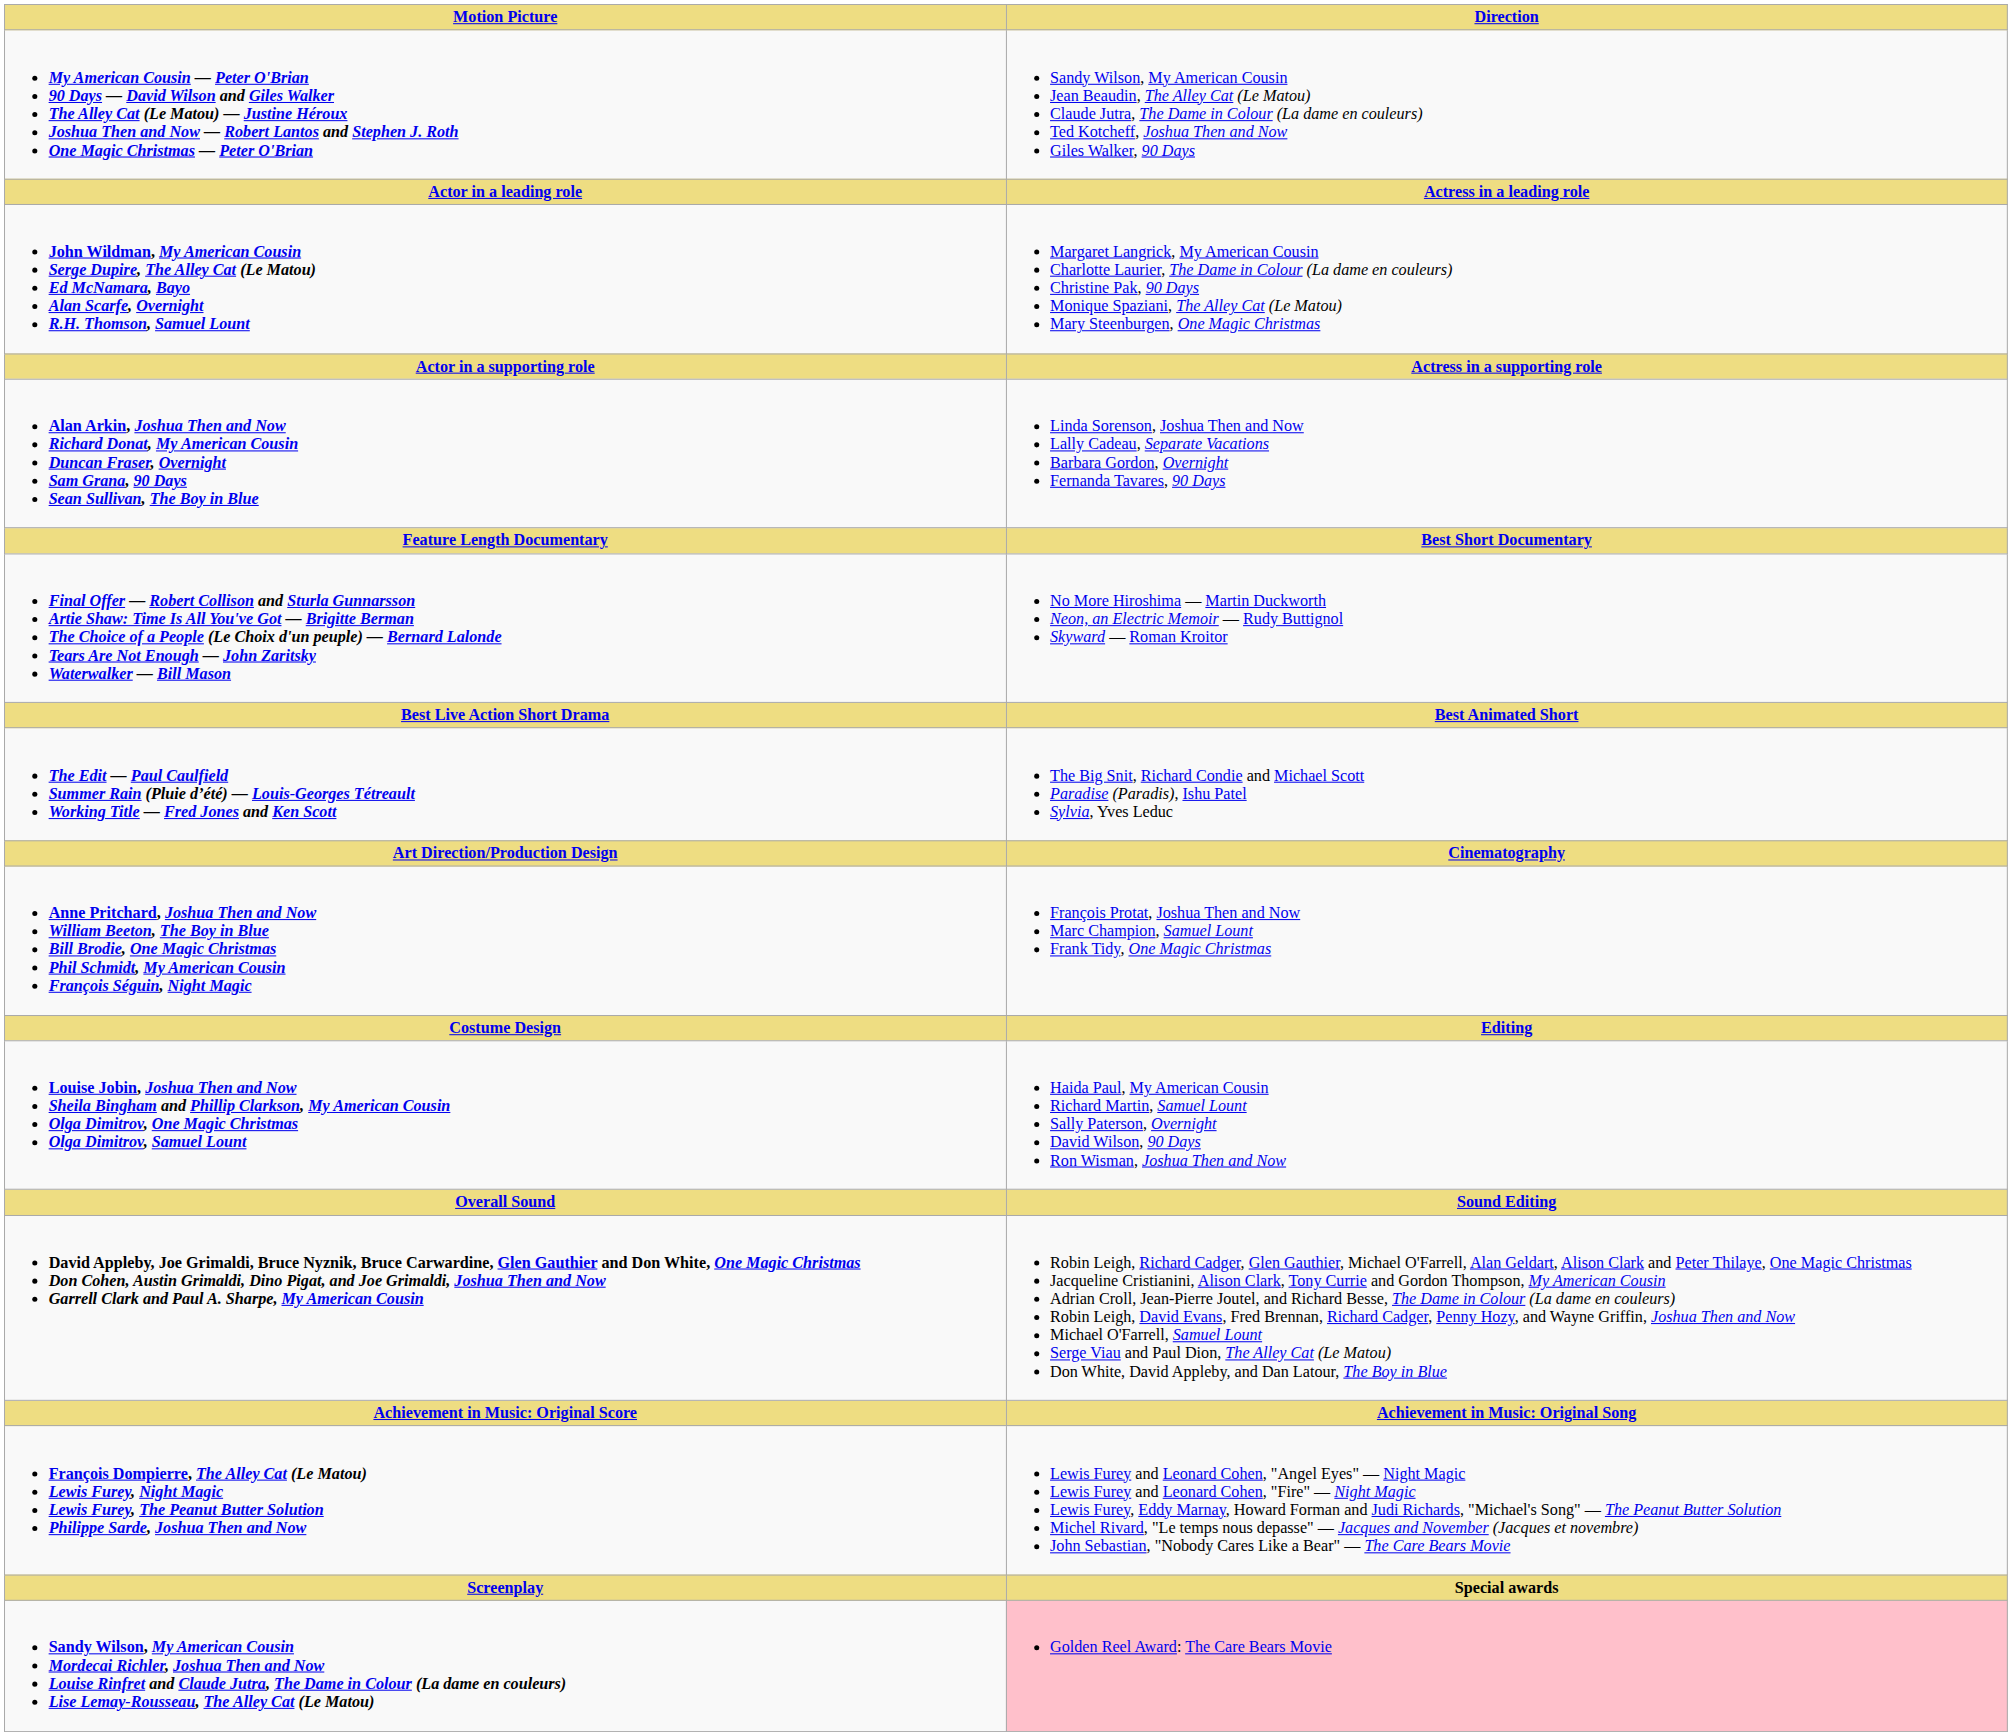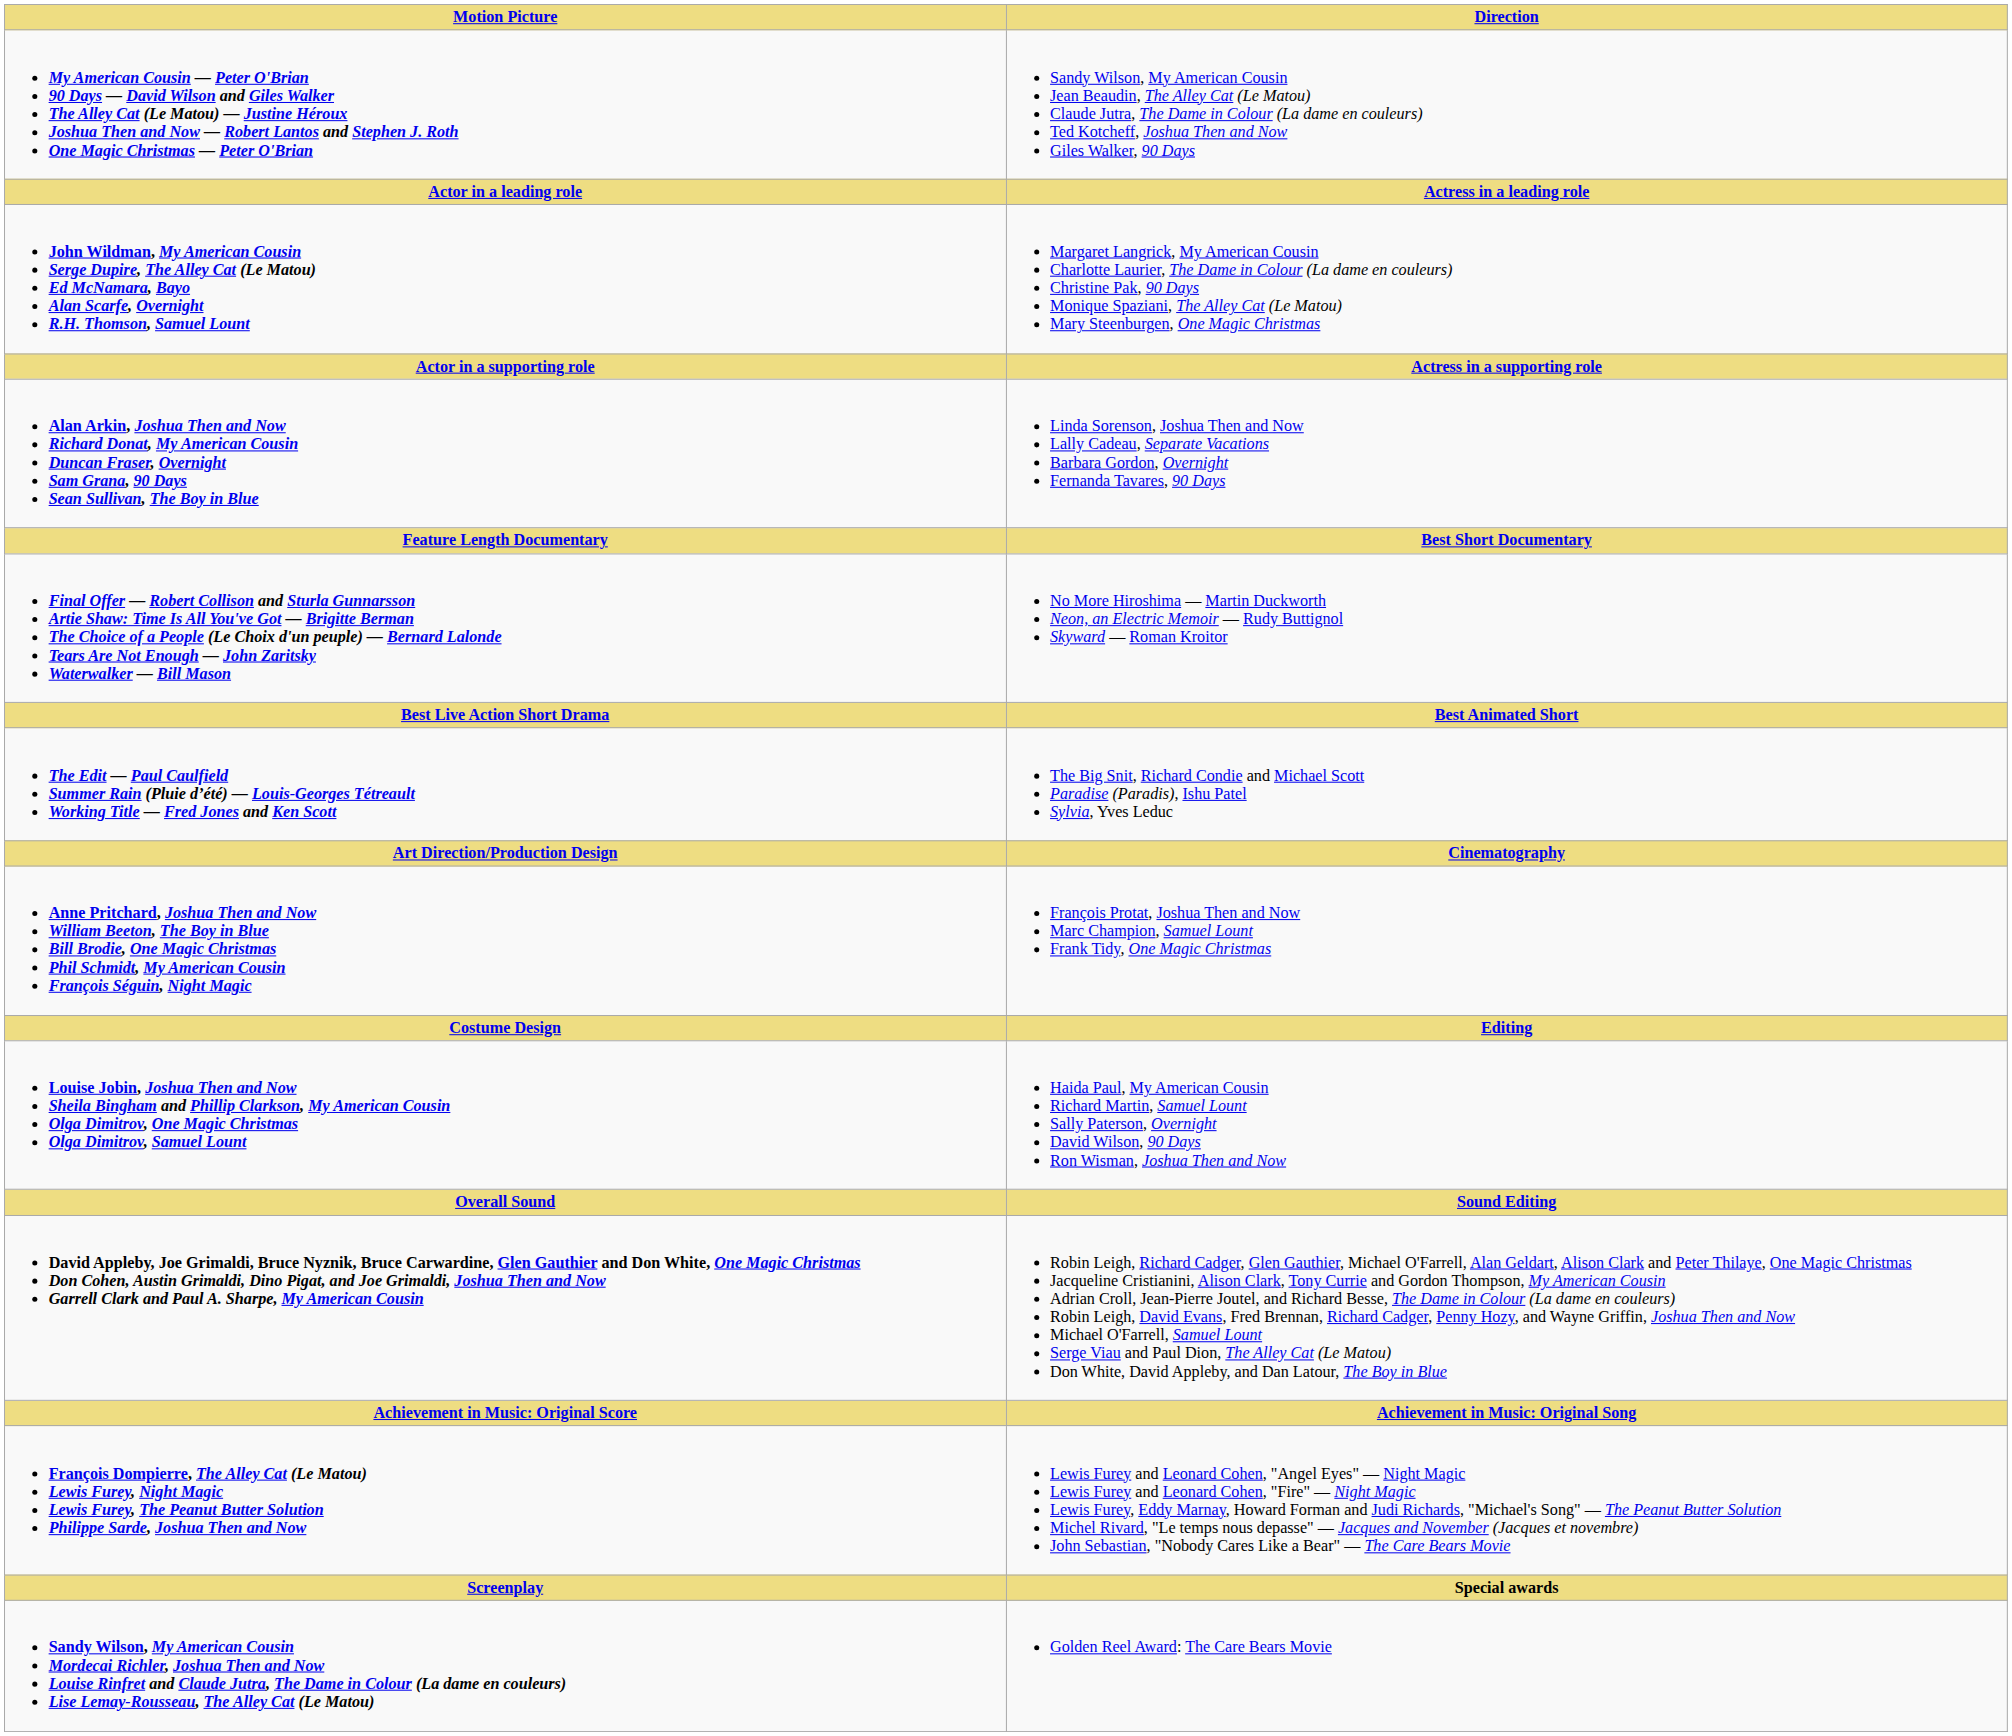row 20 | Direction: pink background -> no background
